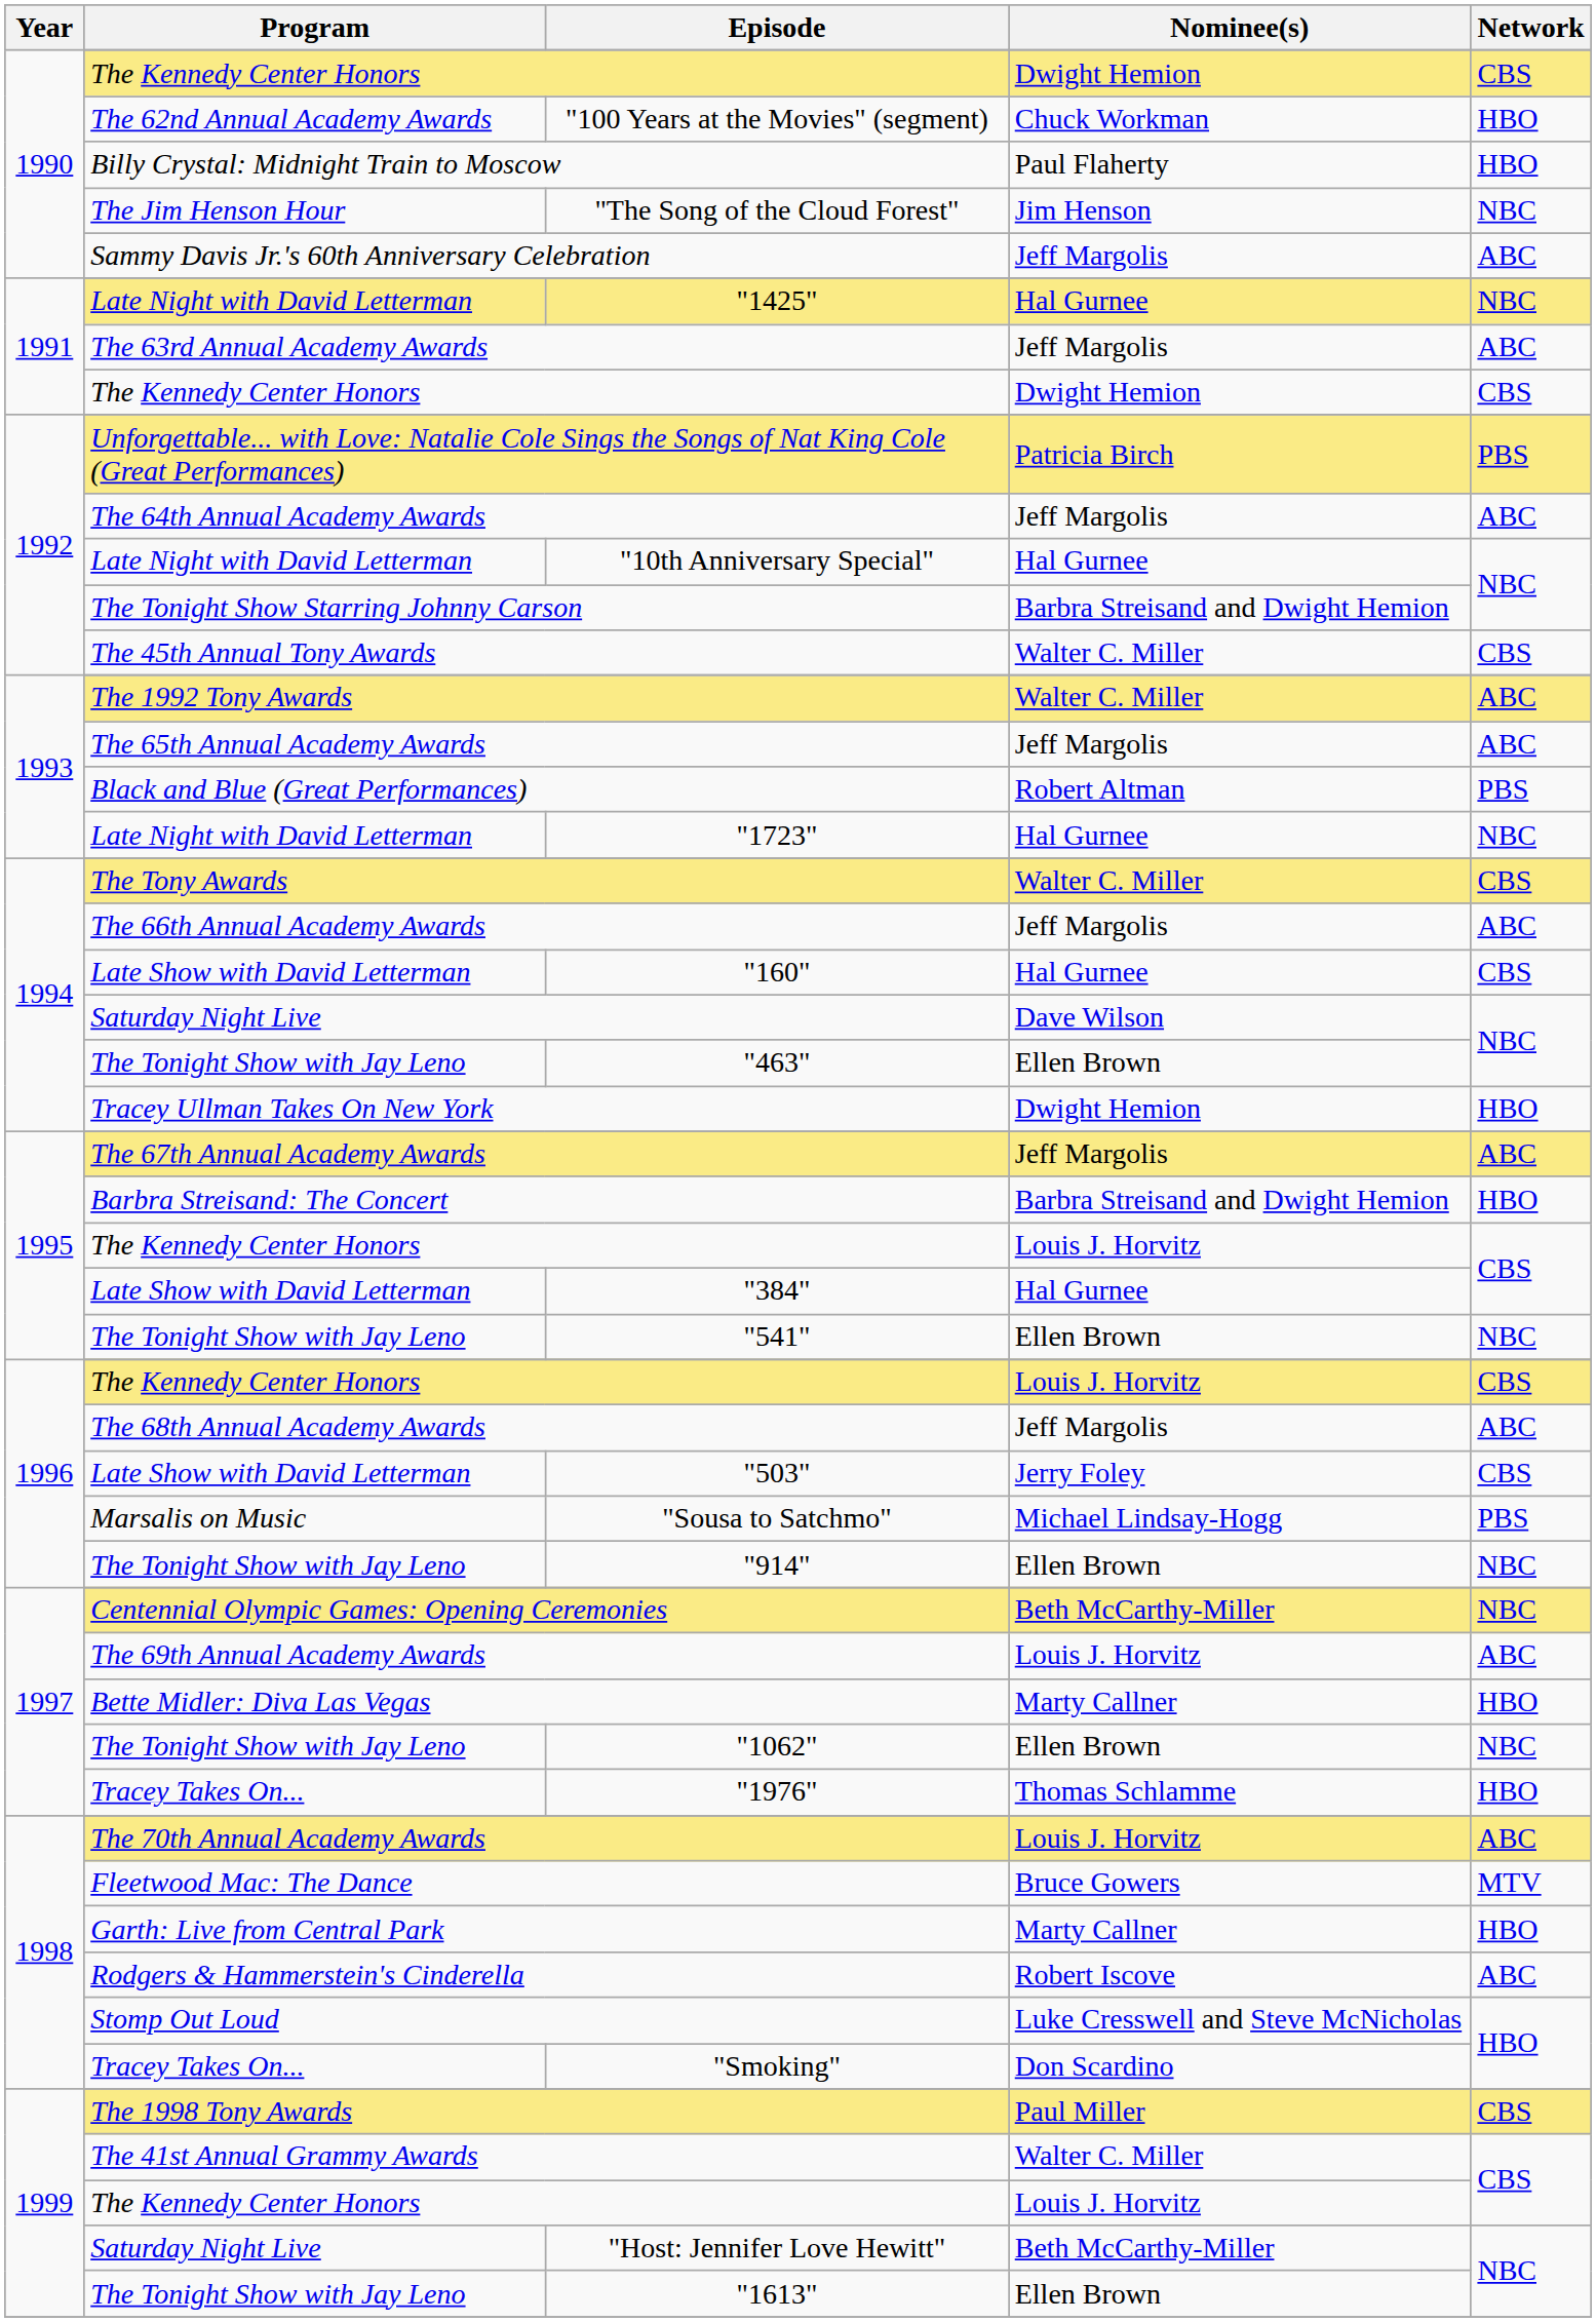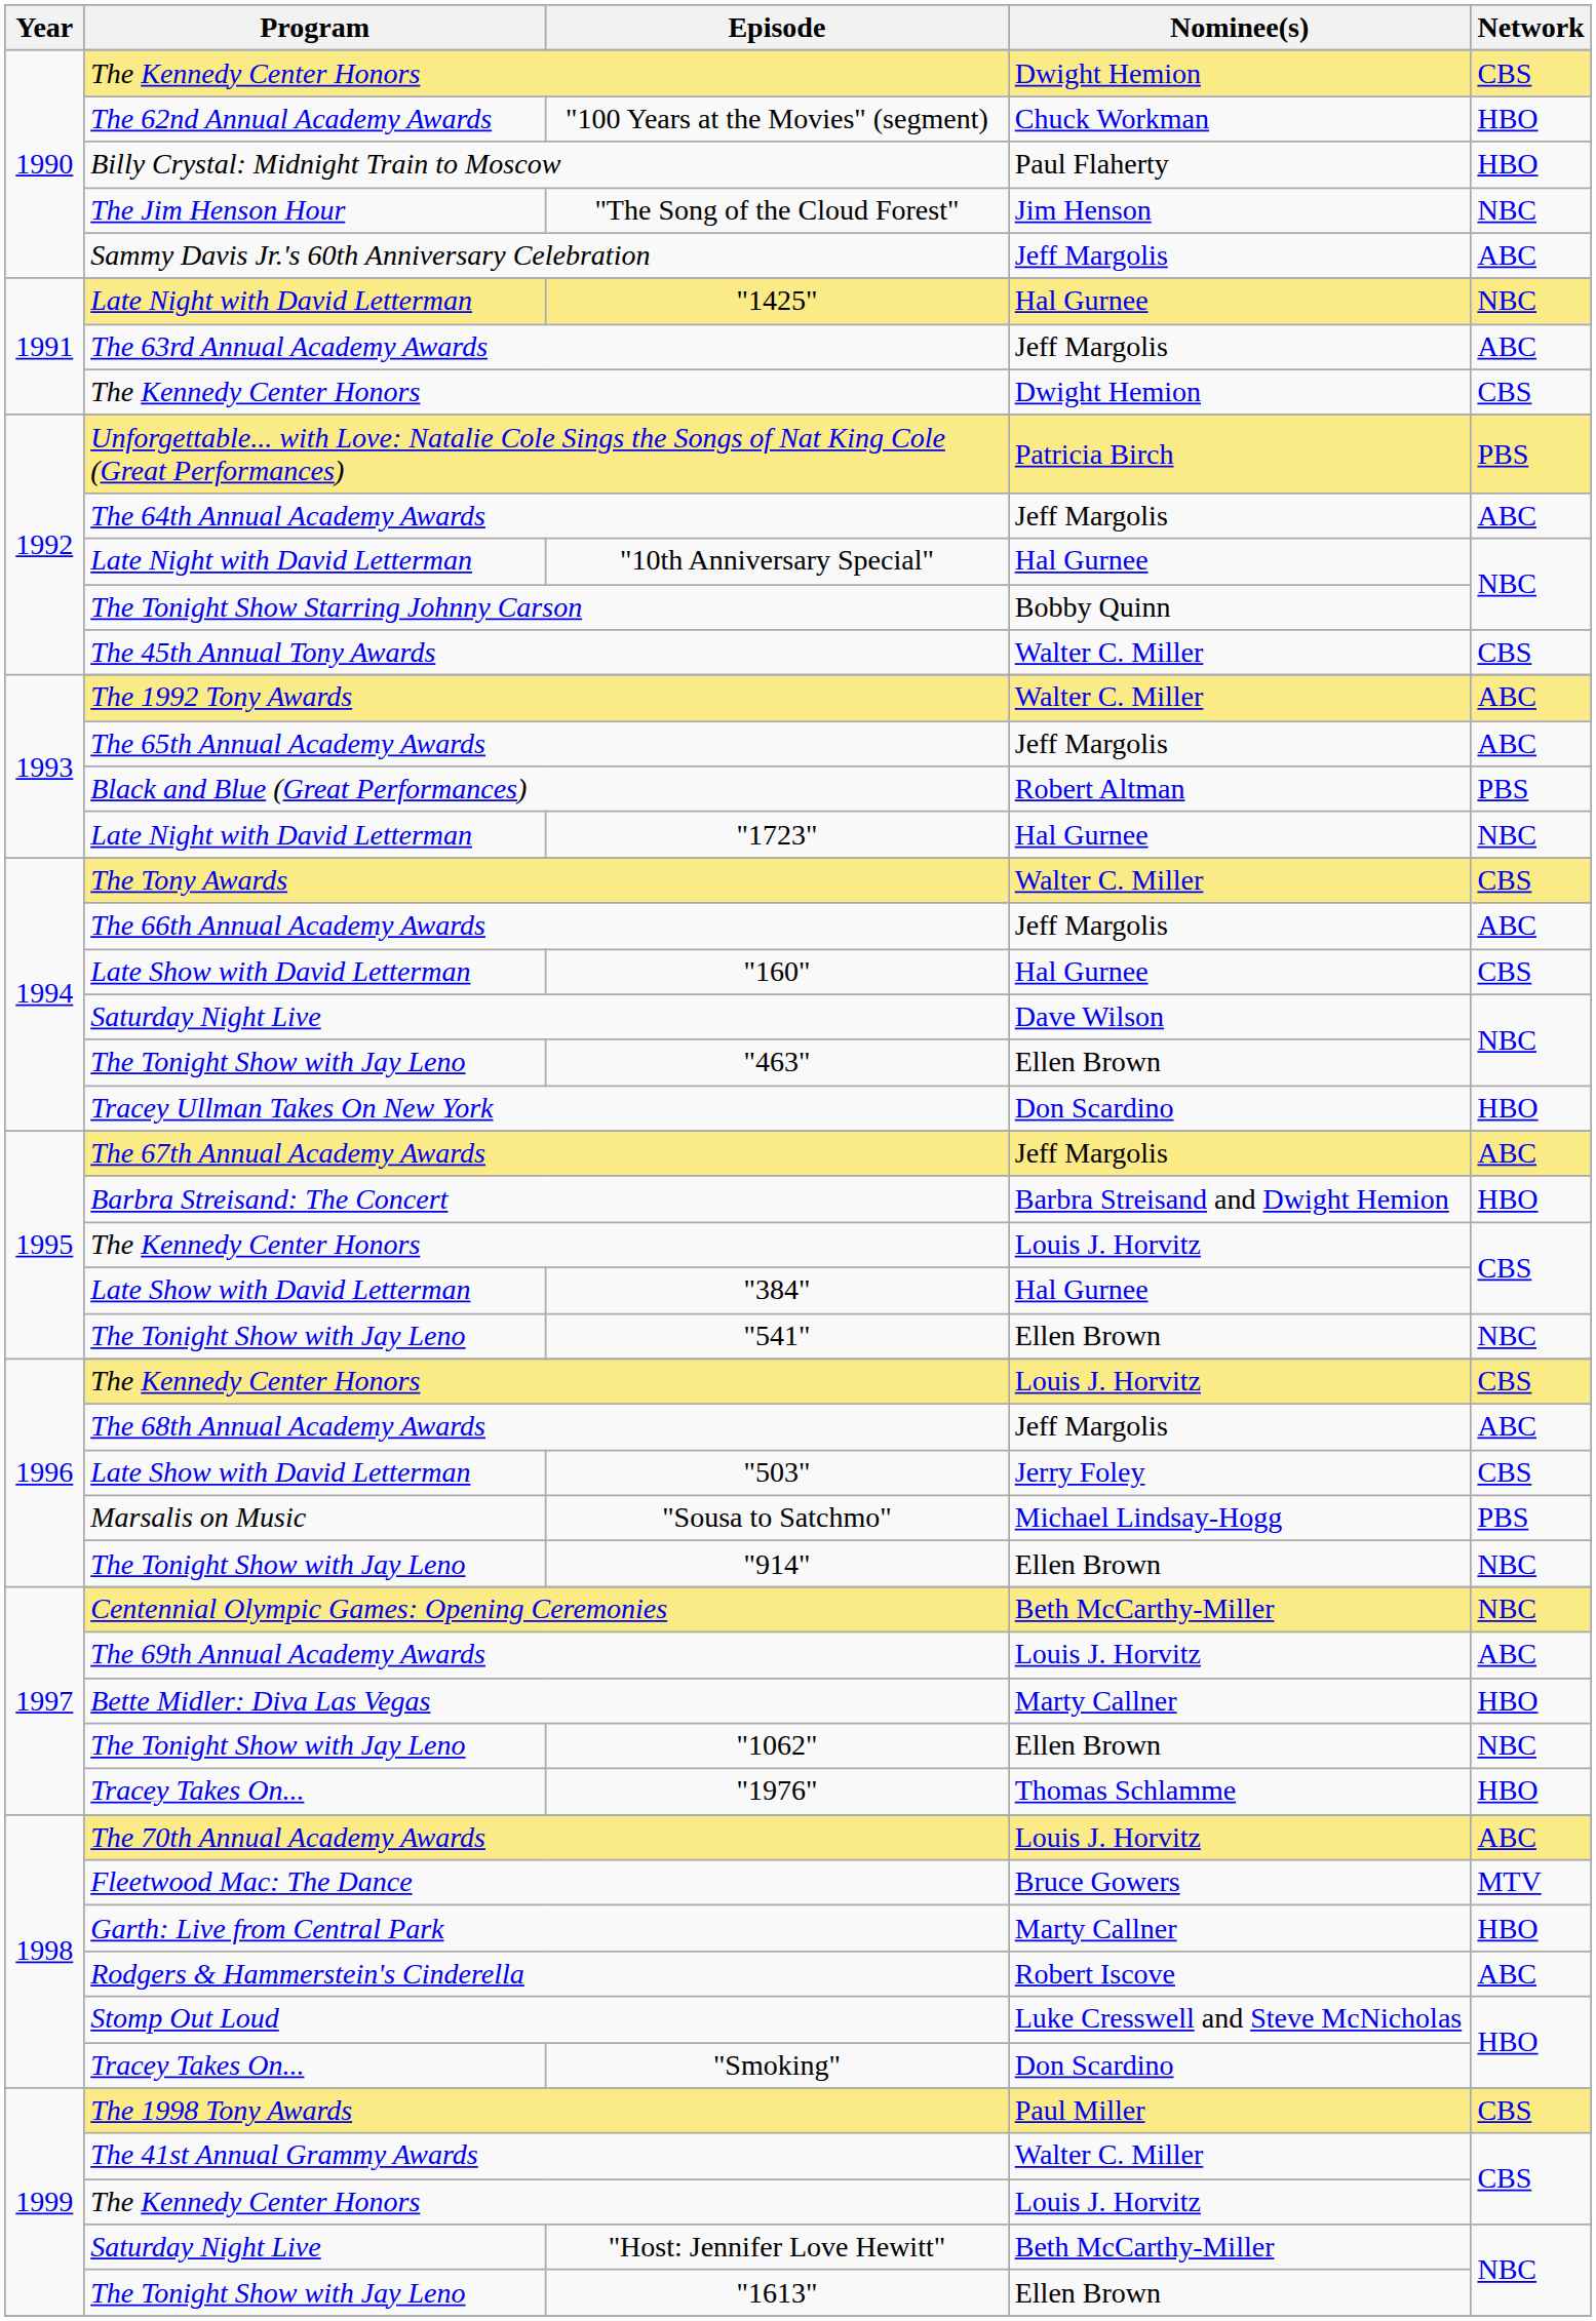The Tonight Show Starring Johnny Carson | Nominee(s): Barbra Streisand and Dwight Hemion -> Bobby Quinn
Tracey Ullman Takes On New York | Nominee(s): Dwight Hemion -> Don Scardino
